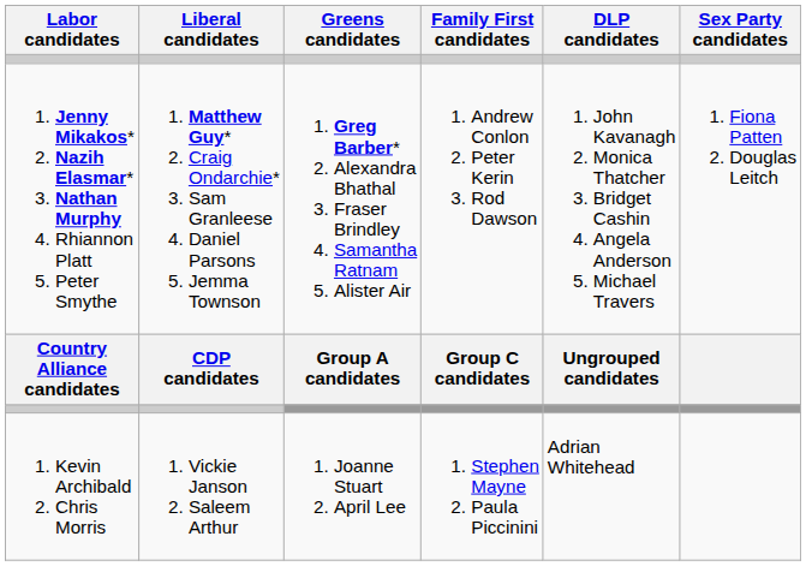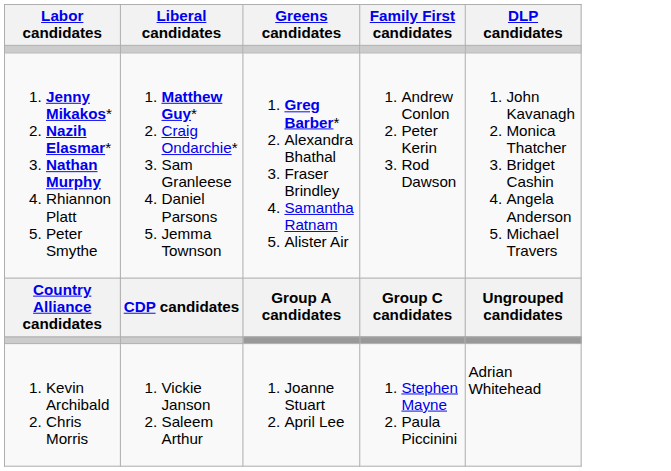- column: Sex Party candidates | Fiona Patten Douglas Leitch
